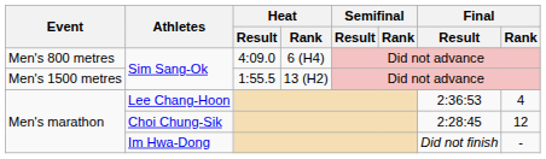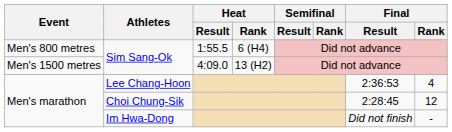Men's 800 metres / Sim Sang-Ok | Heat / Result: 4:09.0 -> 1:55.5
Men's 1500 metres / Sim Sang-Ok | Heat / Result: 1:55.5 -> 4:09.0
